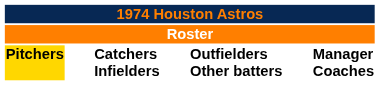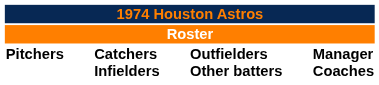Pitchers | column 1: gold background -> no background
